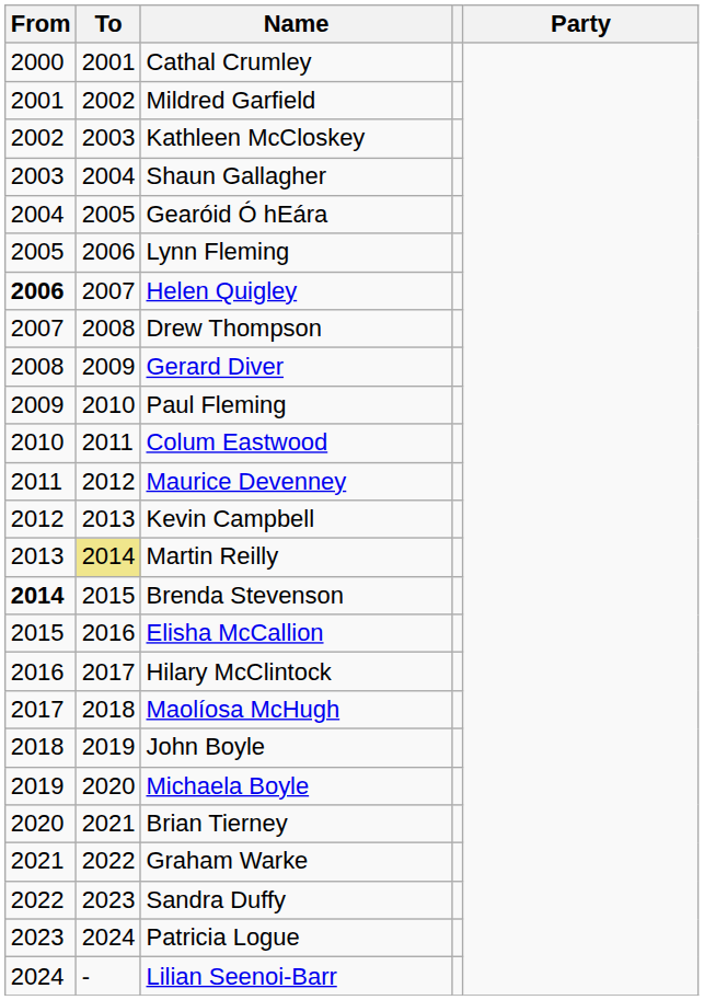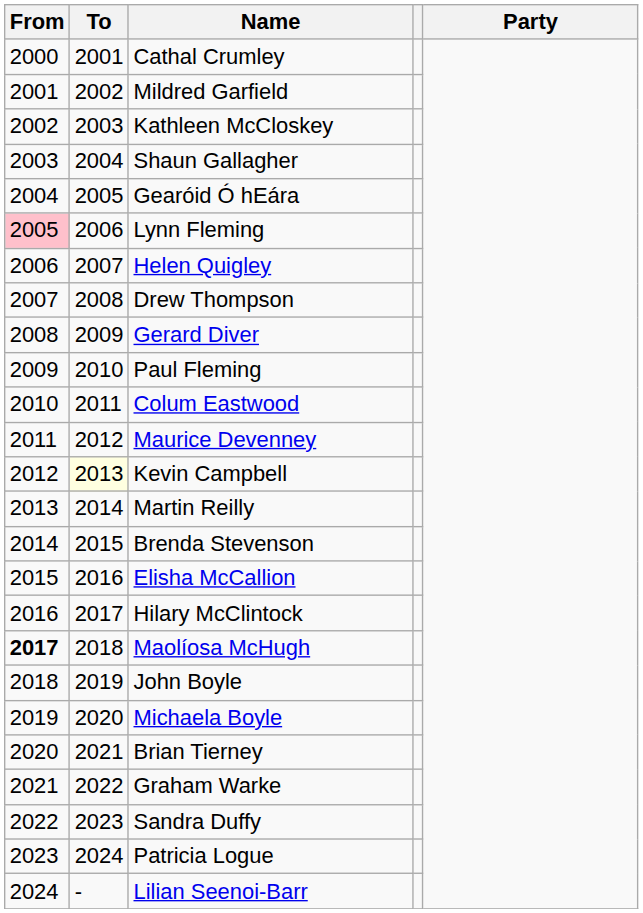Lynn Fleming | From: no background -> pink background
Helen Quigley | From: bold -> normal
Kevin Campbell | To: no background -> lightyellow background
Martin Reilly | To: khaki background -> no background
Brenda Stevenson | From: bold -> normal
Maolíosa McHugh | From: normal -> bold
